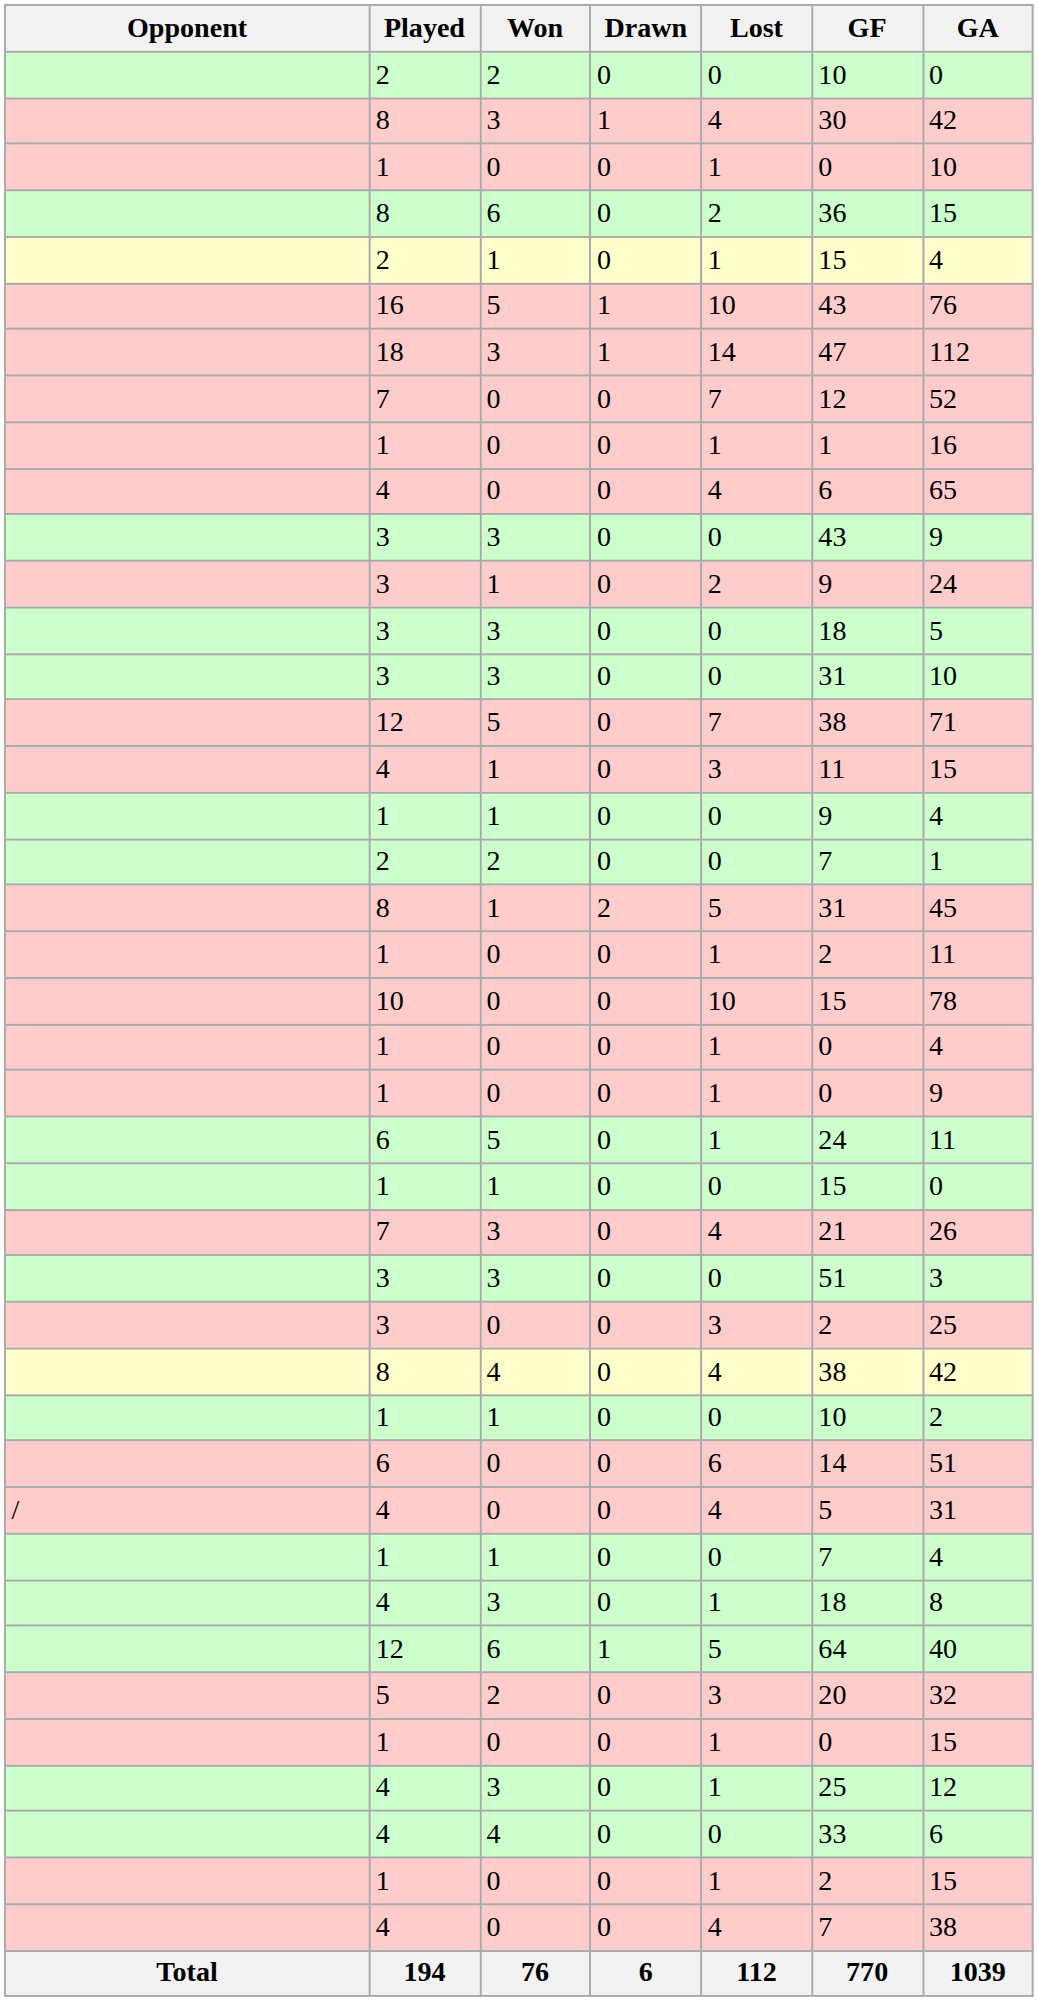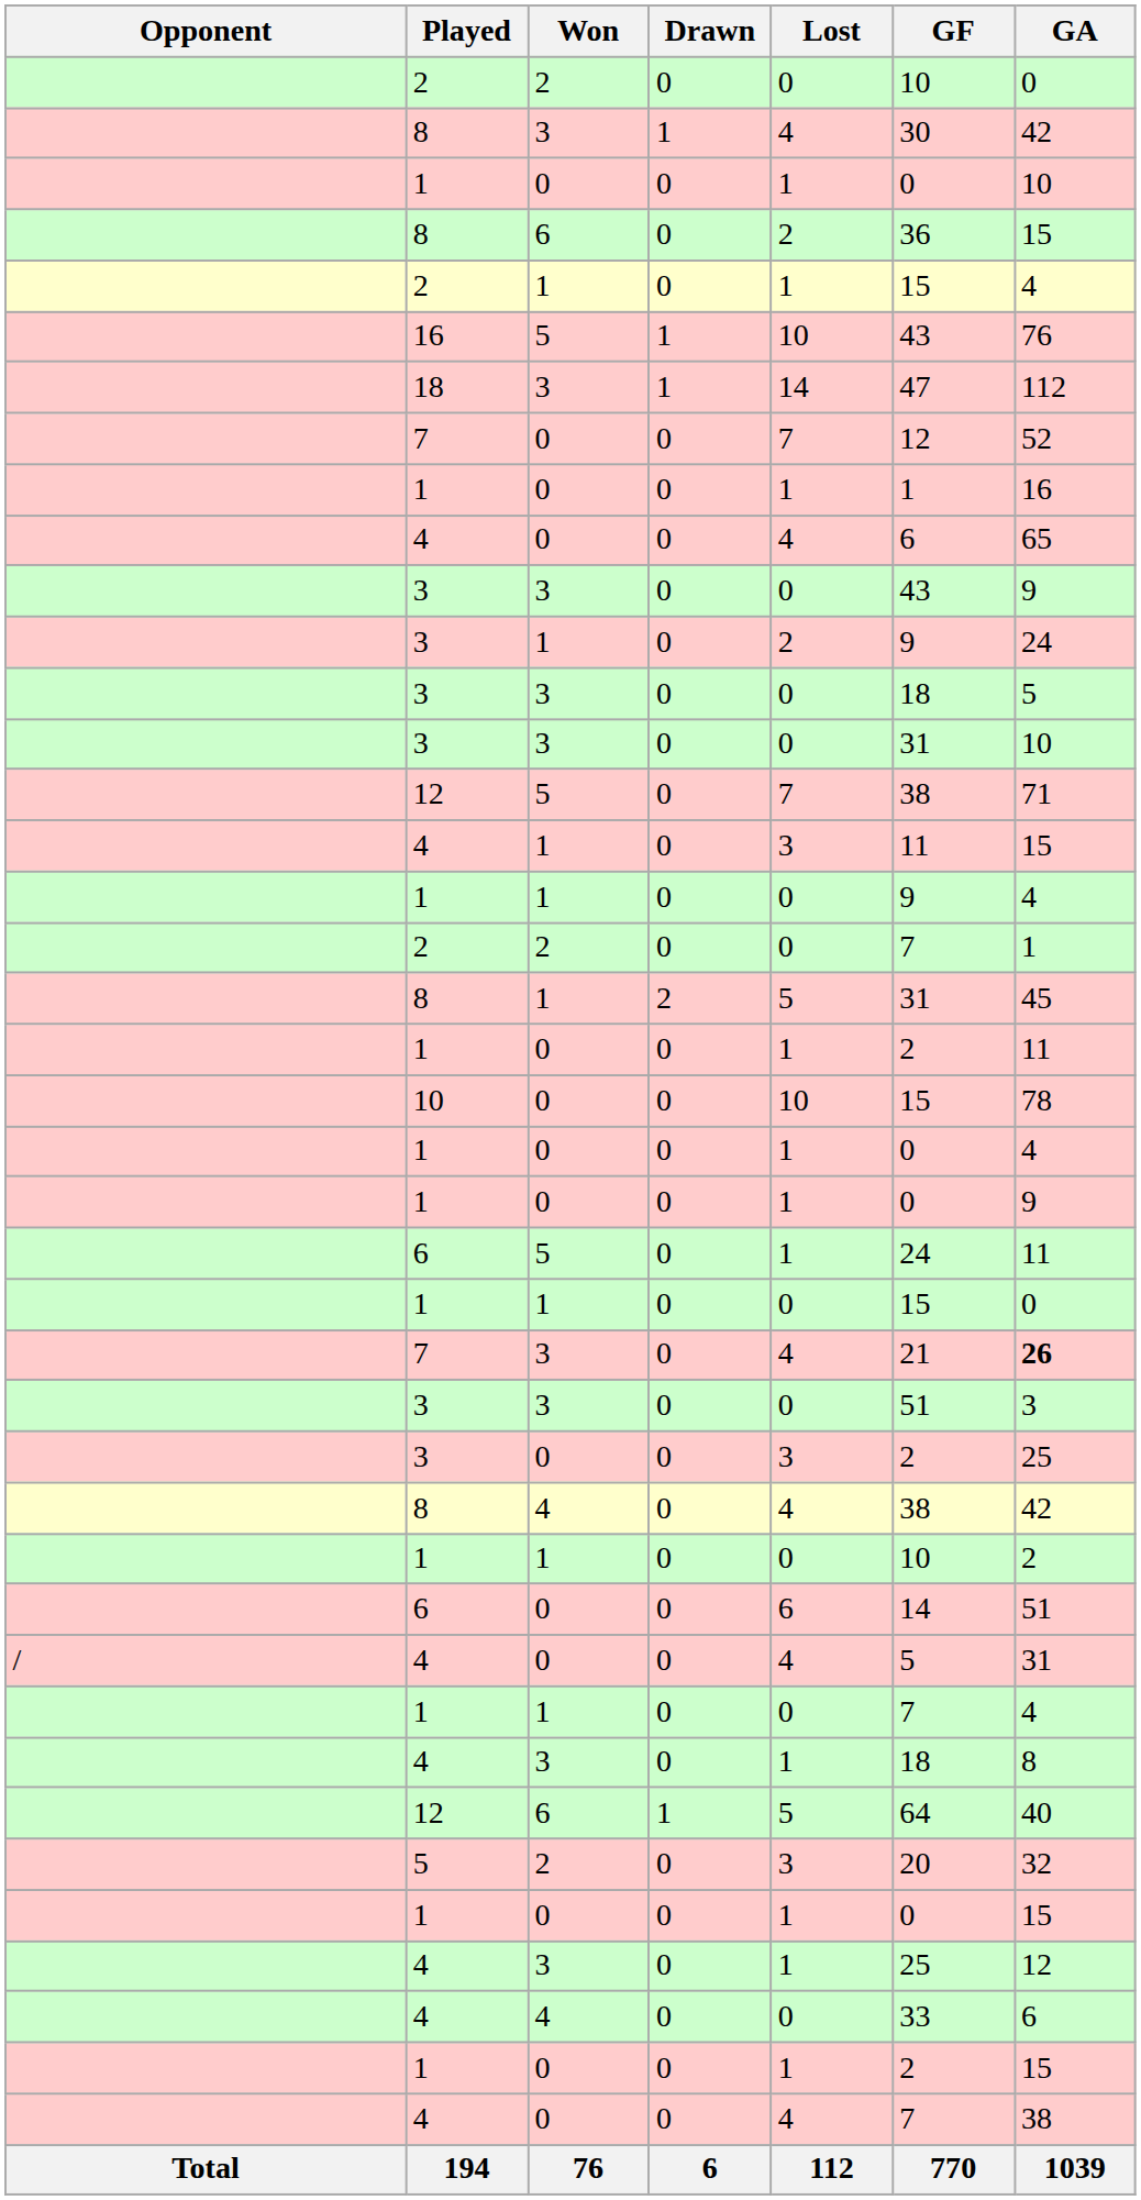7 / 3 | GA: normal -> bold
